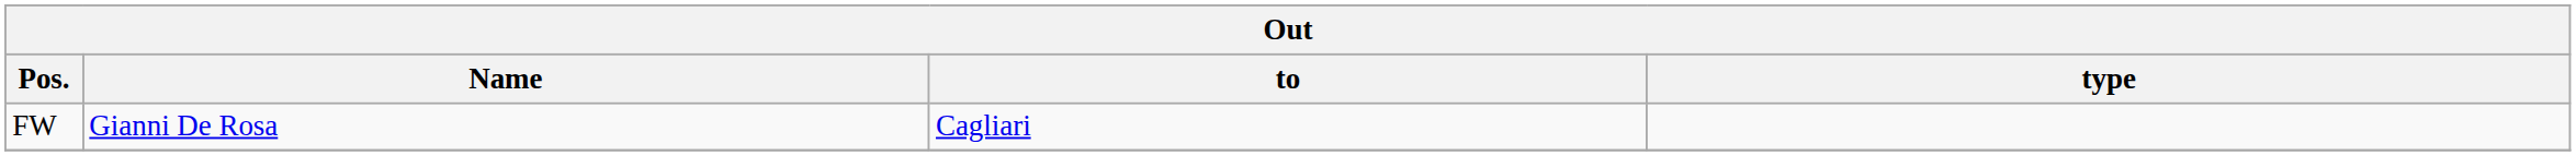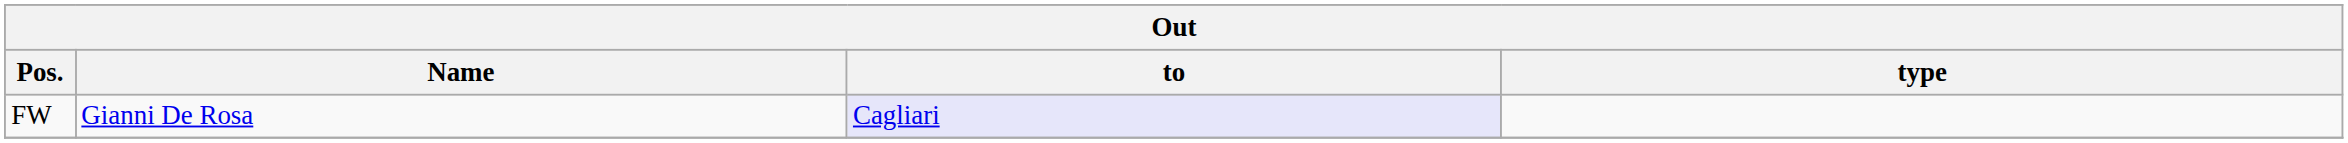FW | to: no background -> lavender background
